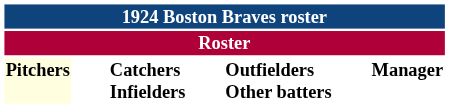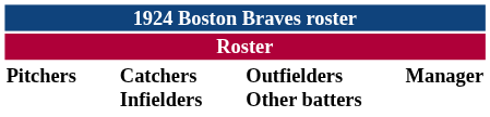Pitchers | column 1: lightyellow background -> no background
